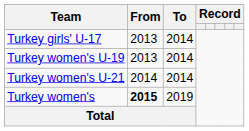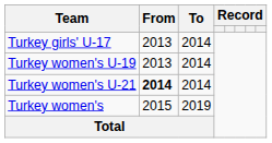Turkey women's U-21 | From: normal -> bold
Turkey women's | From: bold -> normal
